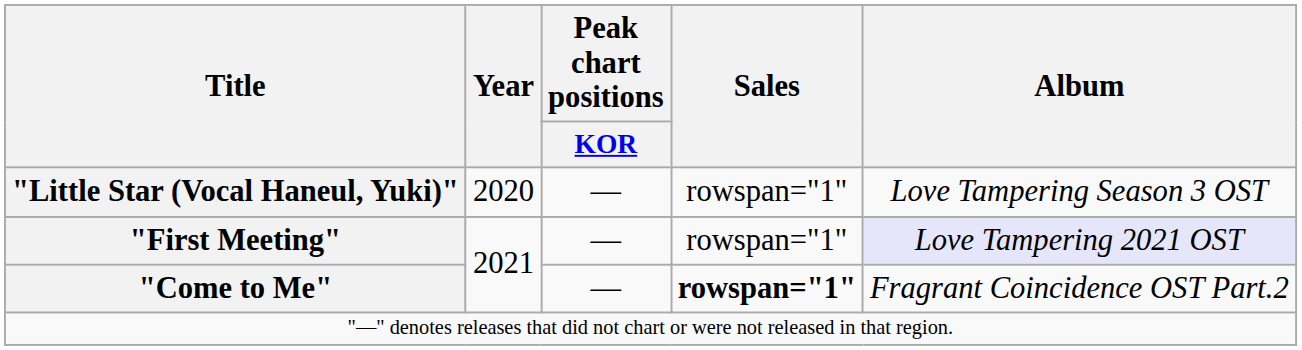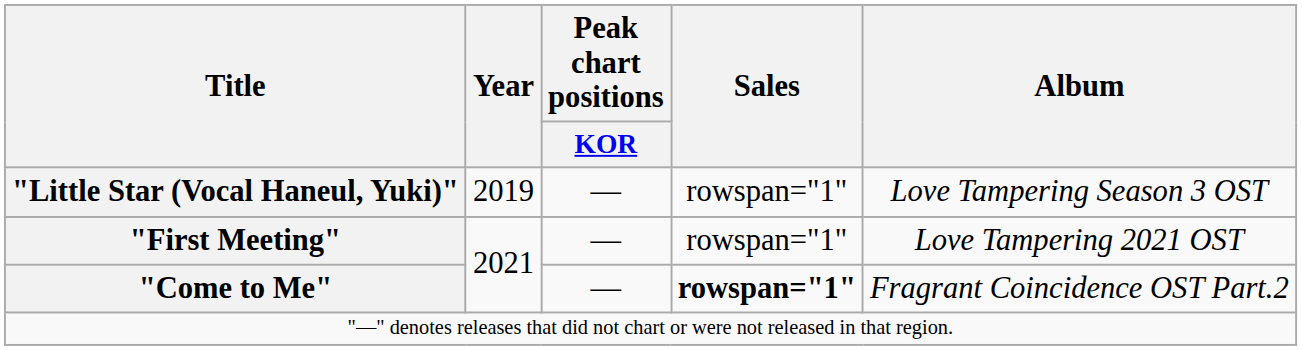"Little Star (Vocal Haneul, Yuki)" | Year: 2020 -> 2019
"First Meeting" | Album: lavender background -> no background
